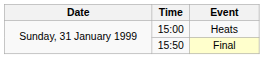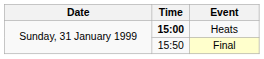Heats | Time: normal -> bold
